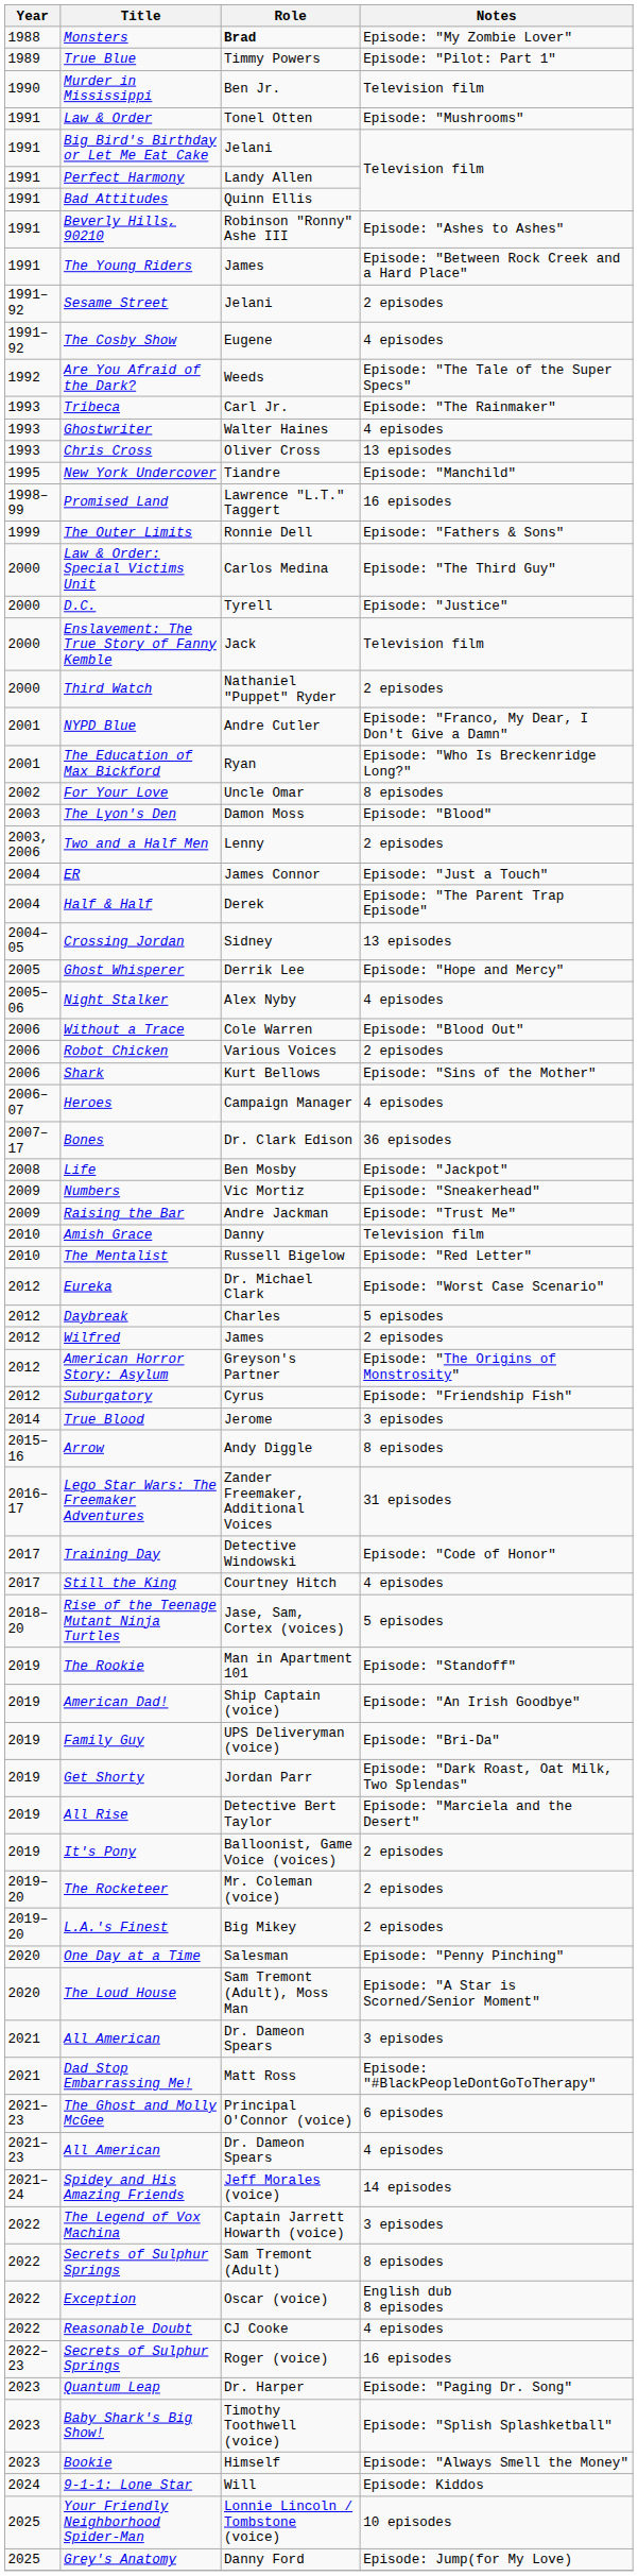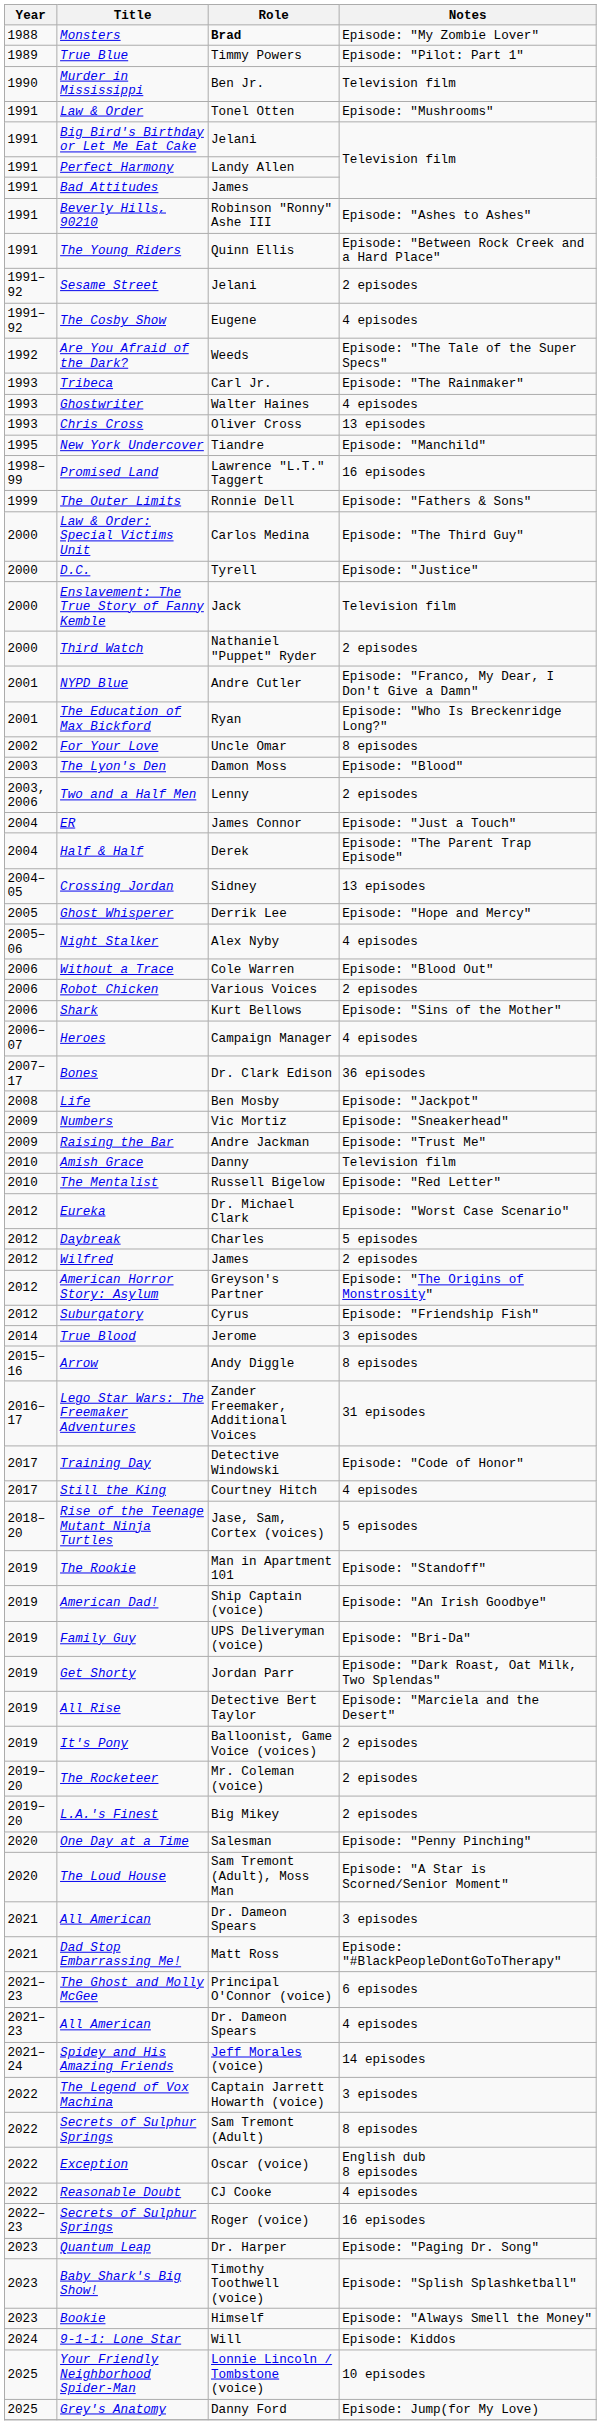Bad Attitudes | Role: Quinn Ellis -> James
The Young Riders | Role: James -> Quinn Ellis
